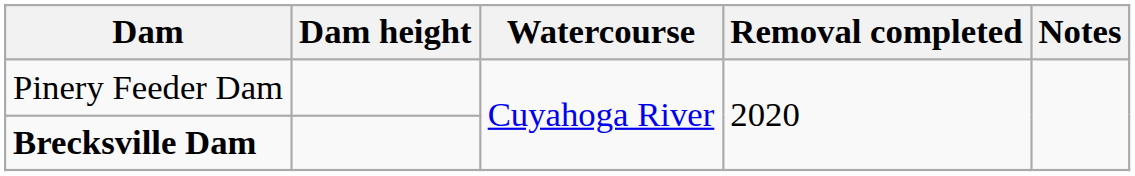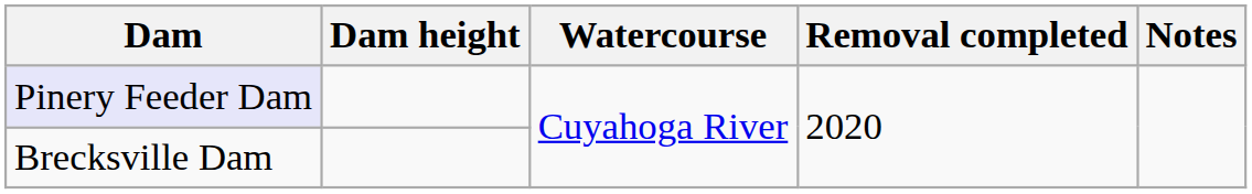Pinery Feeder Dam | Dam: no background -> lavender background
Brecksville Dam | Dam: bold -> normal
